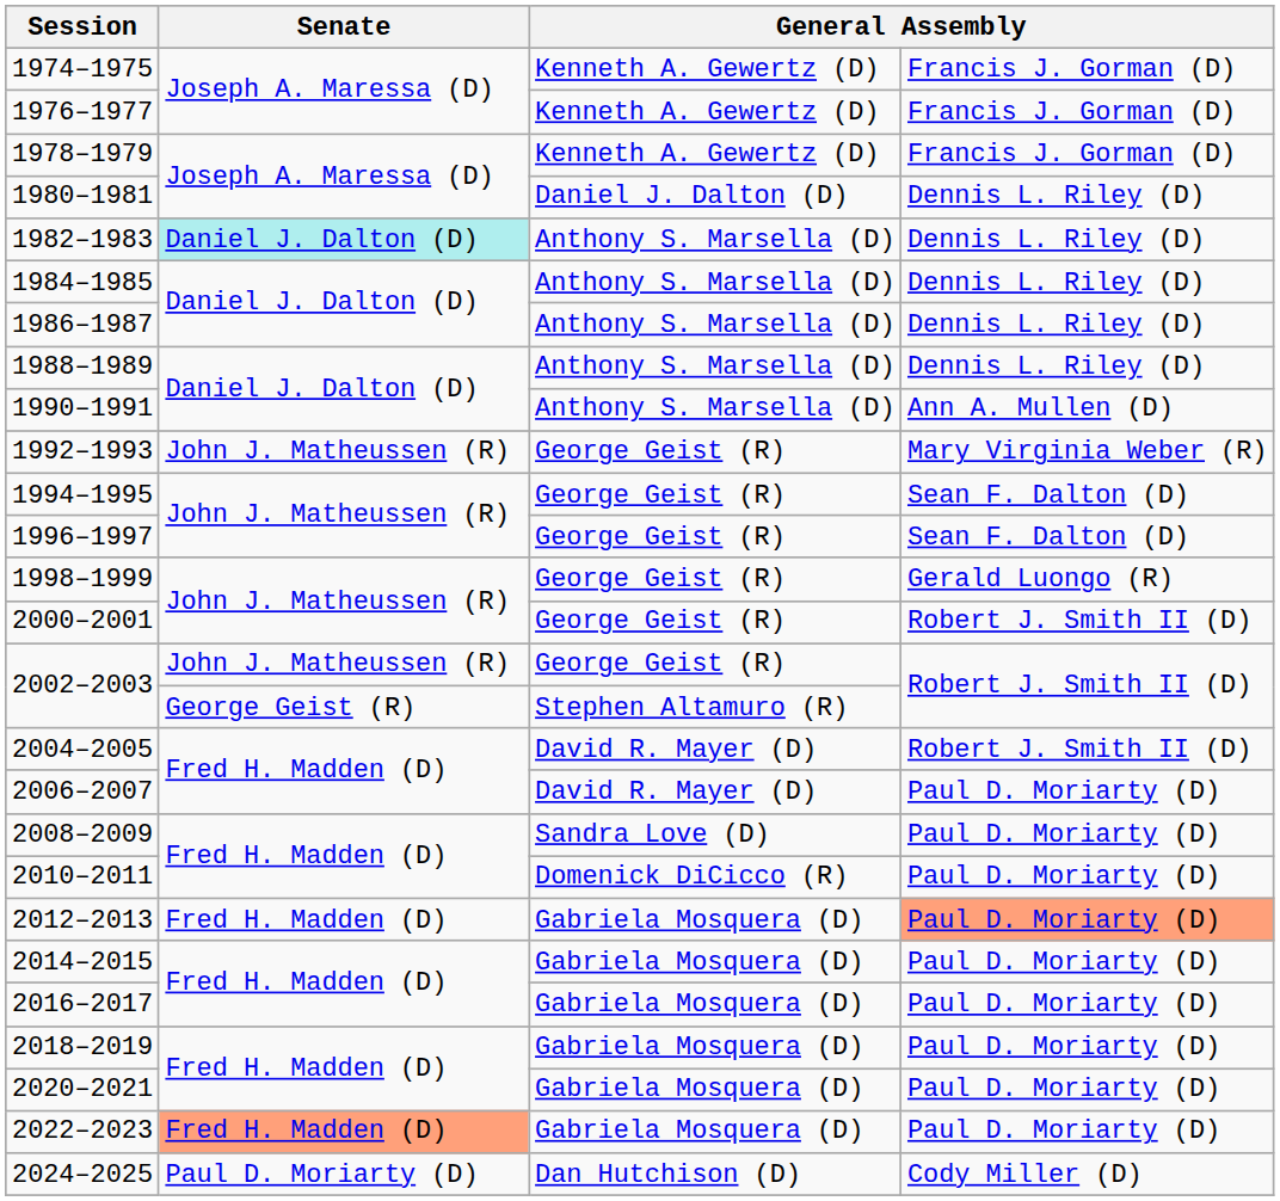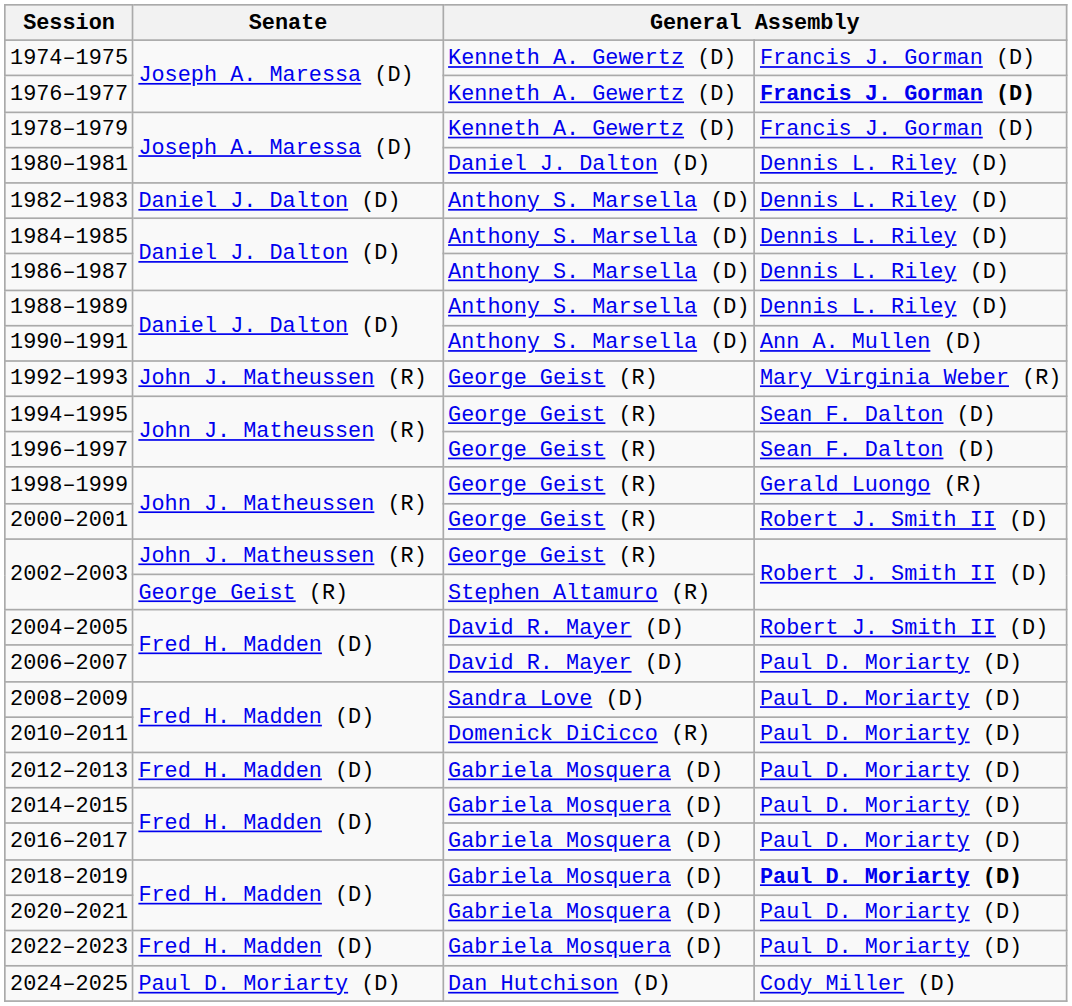1976–1977 | column 4: normal -> bold
1982–1983 | Senate: paleturquoise background -> no background
2012–2013 | column 4: lightsalmon background -> no background
2018–2019 | column 4: normal -> bold
2022–2023 | Senate: lightsalmon background -> no background
